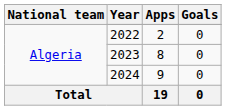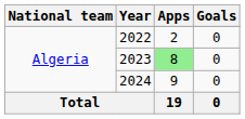2023 | Apps: no background -> lightgreen background
